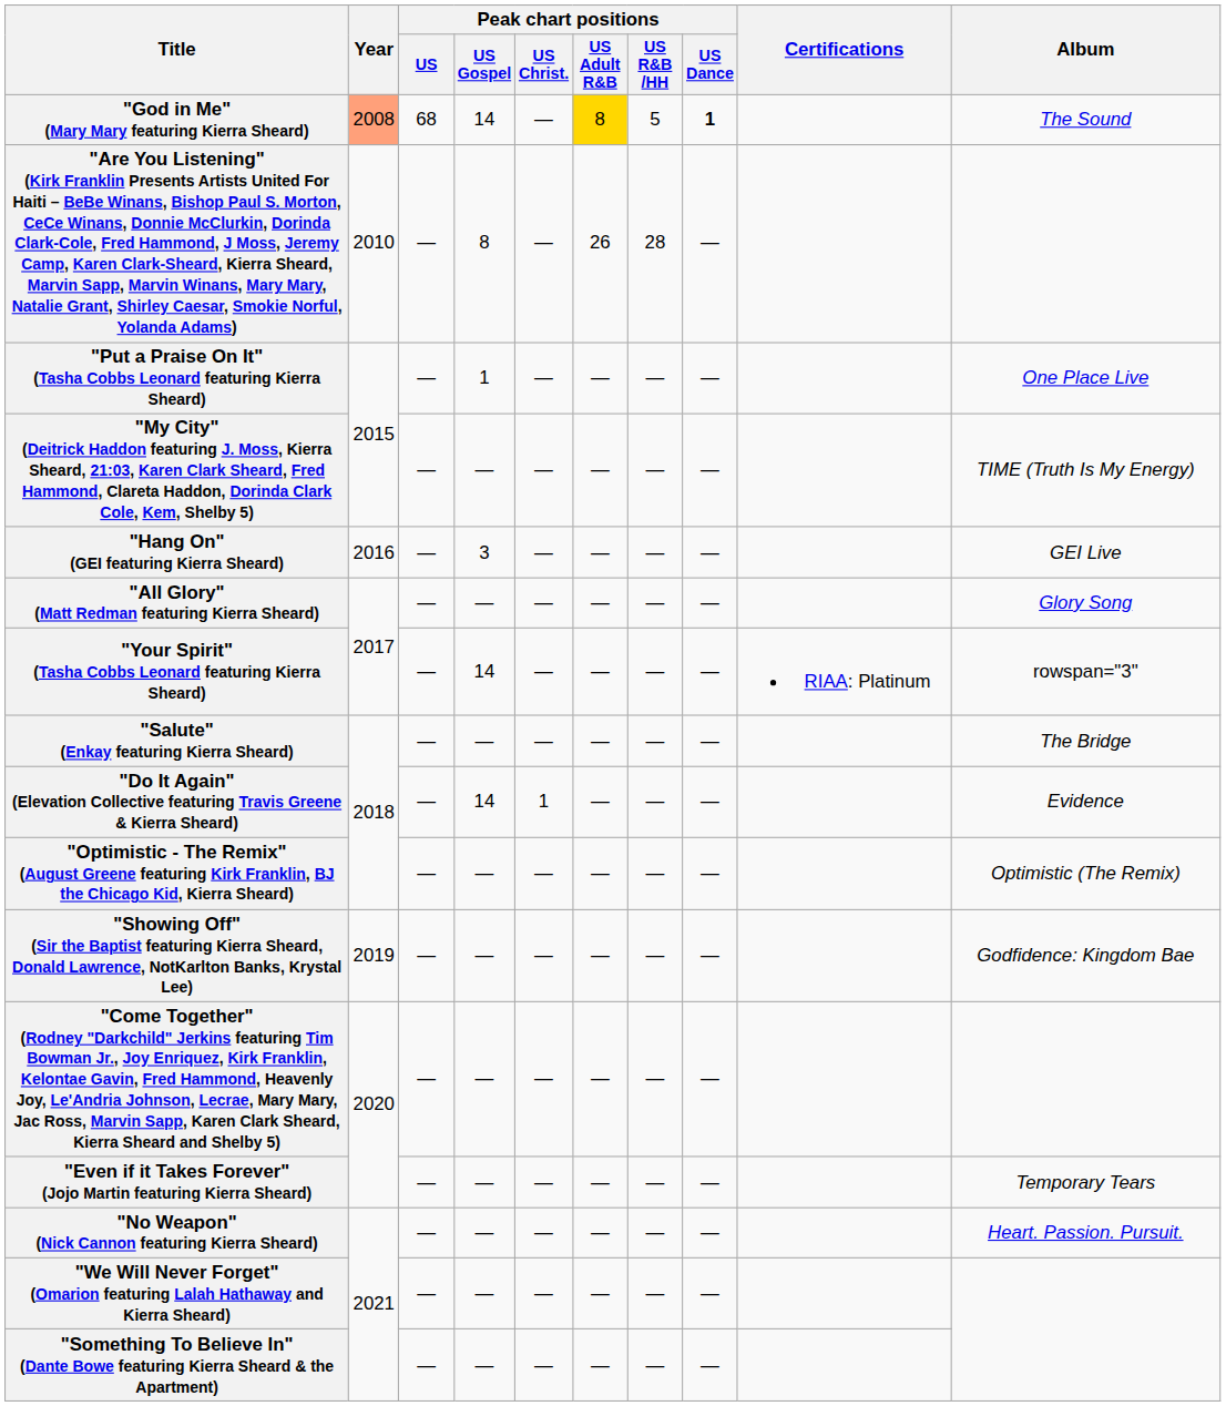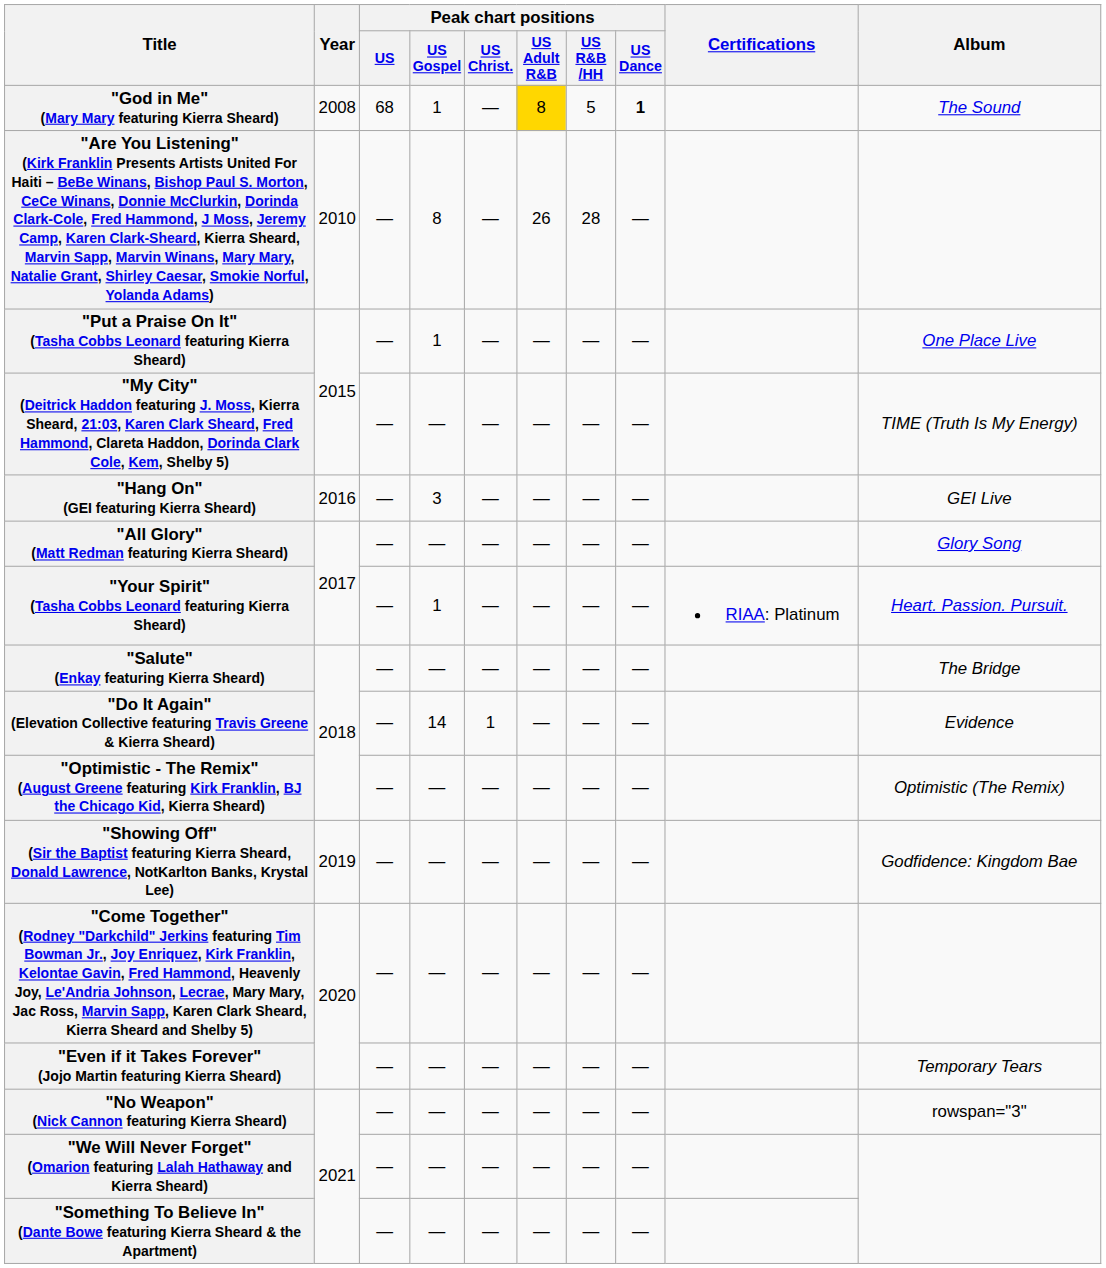"God in Me" (Mary Mary featuring Kierra Sheard) | Year: lightsalmon background -> no background
"God in Me" (Mary Mary featuring Kierra Sheard) | Peak chart positions / US Gospel: 14 -> 1
"Your Spirit" (Tasha Cobbs Leonard featuring Kierra Sheard) | Peak chart positions / US Gospel: 14 -> 1
"Your Spirit" (Tasha Cobbs Leonard featuring Kierra Sheard) | Album: rowspan="3" -> Heart. Passion. Pursuit.
"No Weapon" (Nick Cannon featuring Kierra Sheard) | Album: Heart. Passion. Pursuit. -> rowspan="3"
